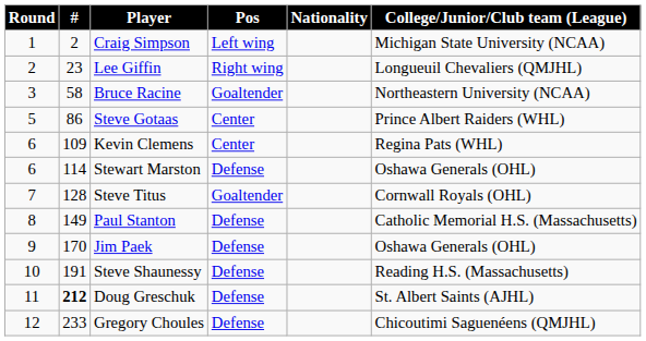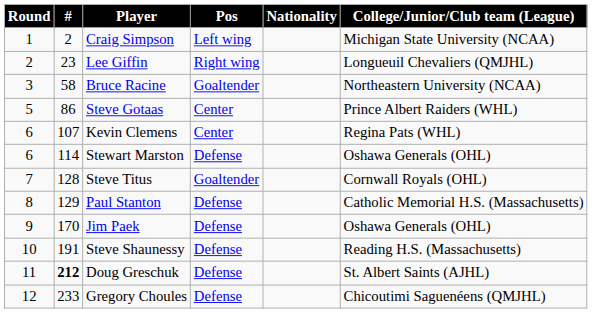Kevin Clemens | #: 109 -> 107
Paul Stanton | #: 149 -> 129
